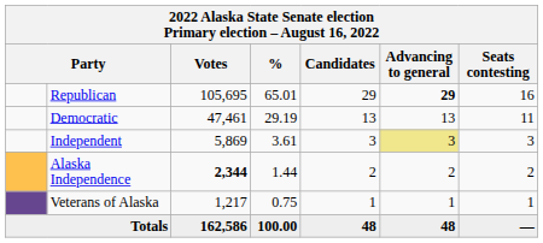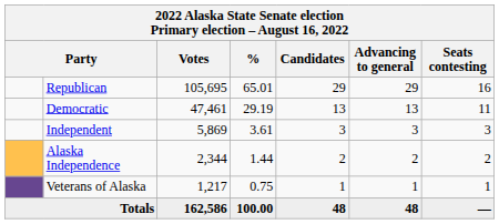Republican | Advancing to general: bold -> normal
Independent | Advancing to general: khaki background -> no background
Alaska Independence | Votes: bold -> normal
